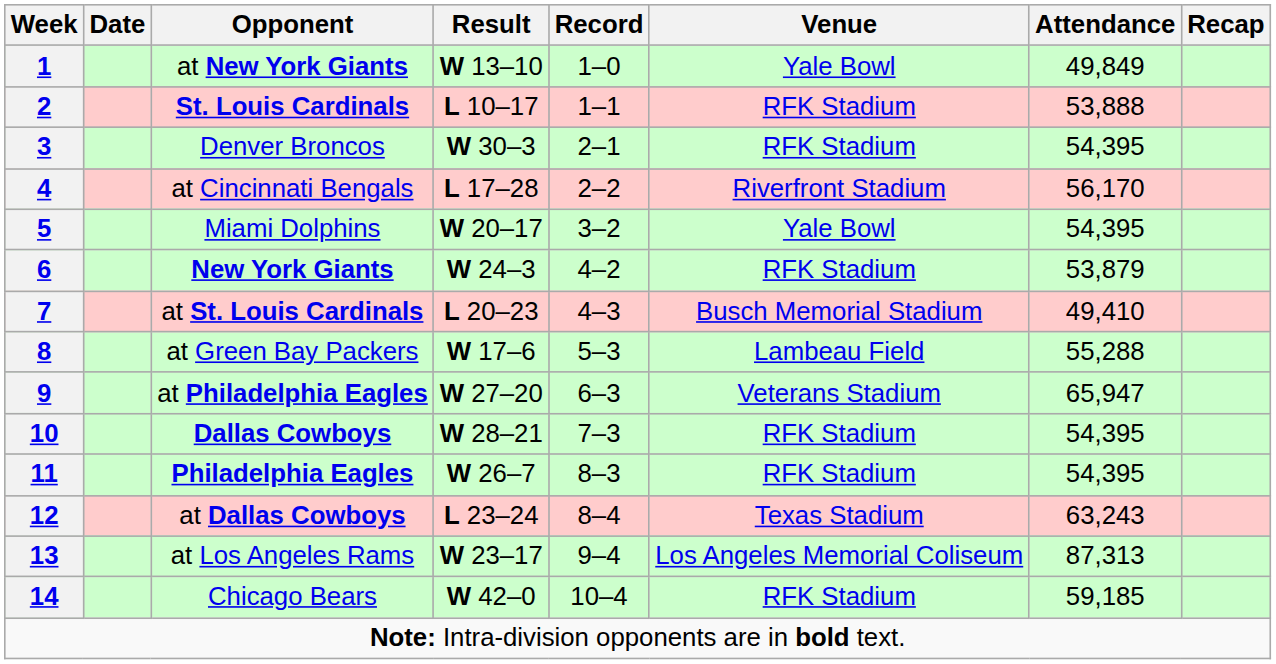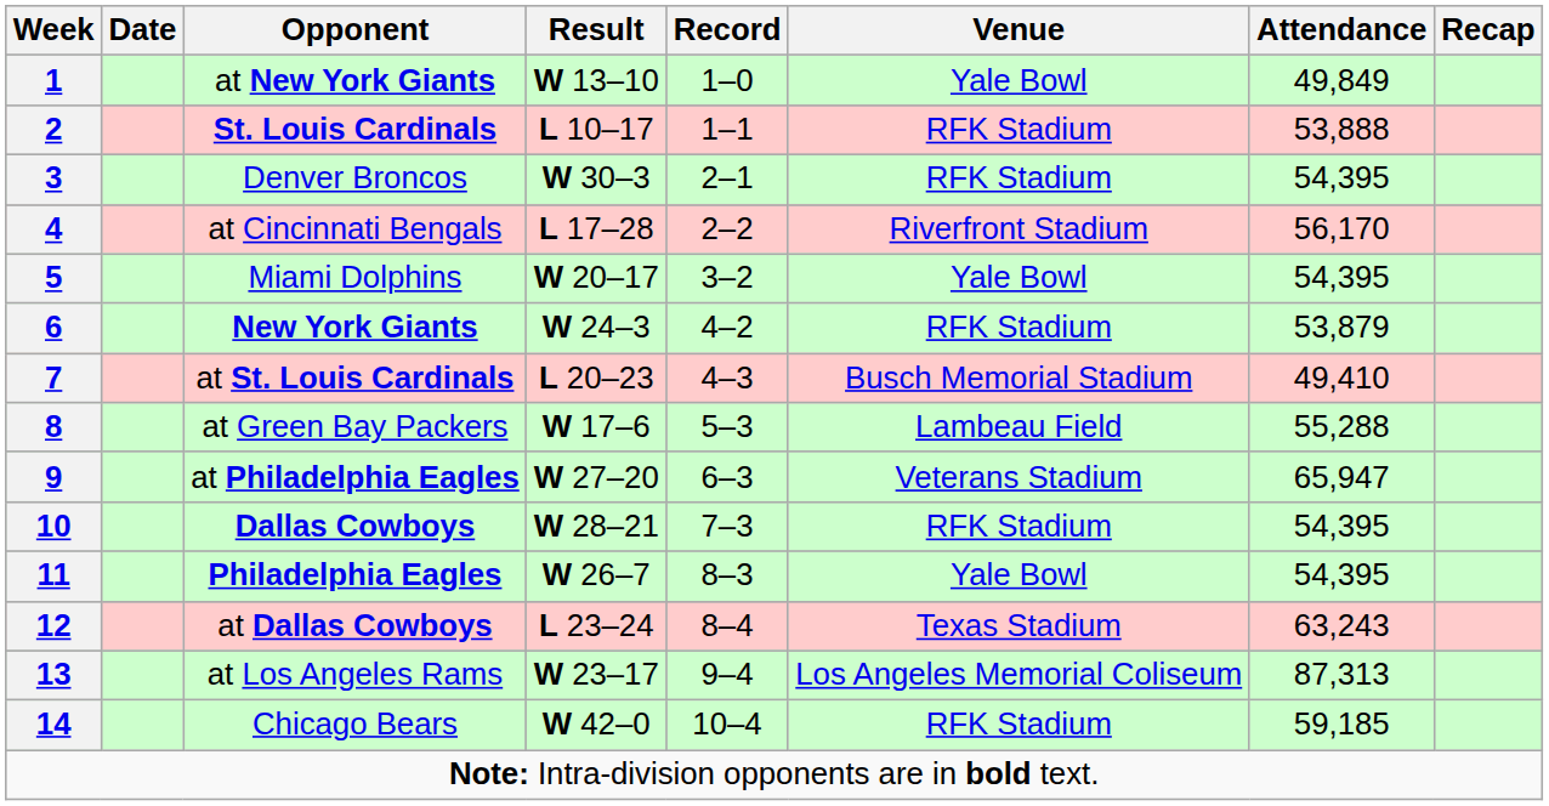11 | Venue: RFK Stadium -> Yale Bowl
